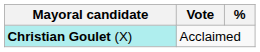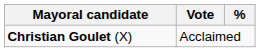Christian Goulet (X) | Mayoral candidate: paleturquoise background -> no background
